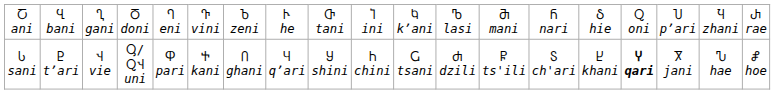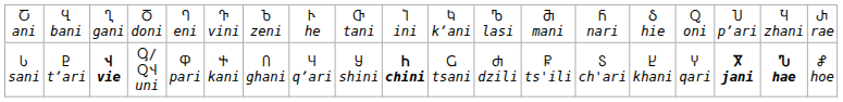Ⴑ sani | column 3: normal -> bold
Ⴑ sani | column 10: normal -> bold
Ⴑ sani | column 16: bold -> normal
Ⴑ sani | column 17: normal -> bold
Ⴑ sani | column 18: normal -> bold
